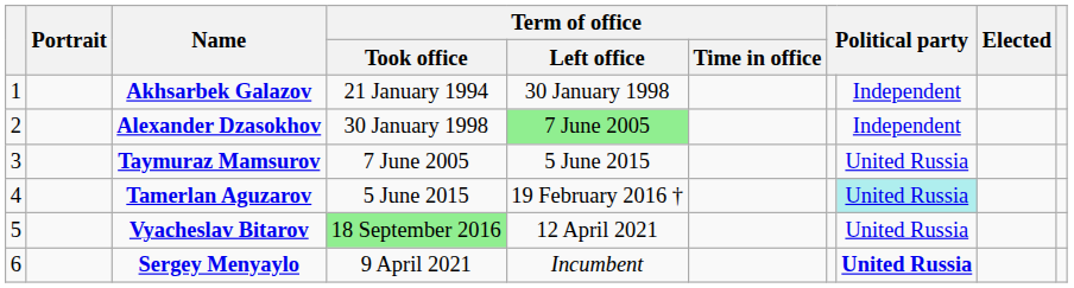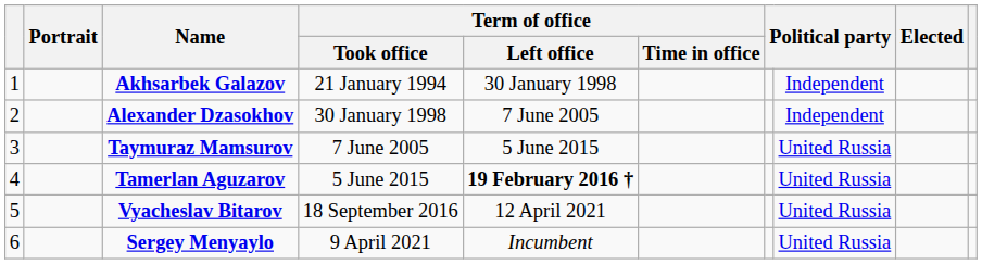Alexander Dzasokhov | Term of office / Left office: lightgreen background -> no background
Tamerlan Aguzarov | Term of office / Left office: normal -> bold
Tamerlan Aguzarov | column 8: paleturquoise background -> no background
Vyacheslav Bitarov | Term of office / Took office: lightgreen background -> no background
Sergey Menyaylo | column 8: bold -> normal
